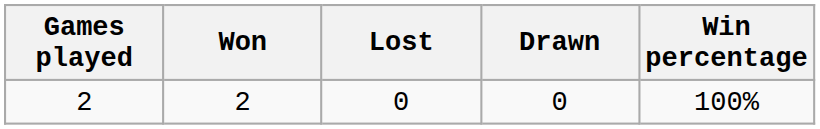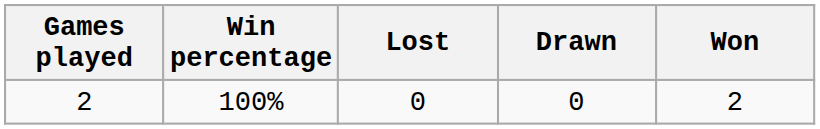columns swapped: Won <-> Win percentage
